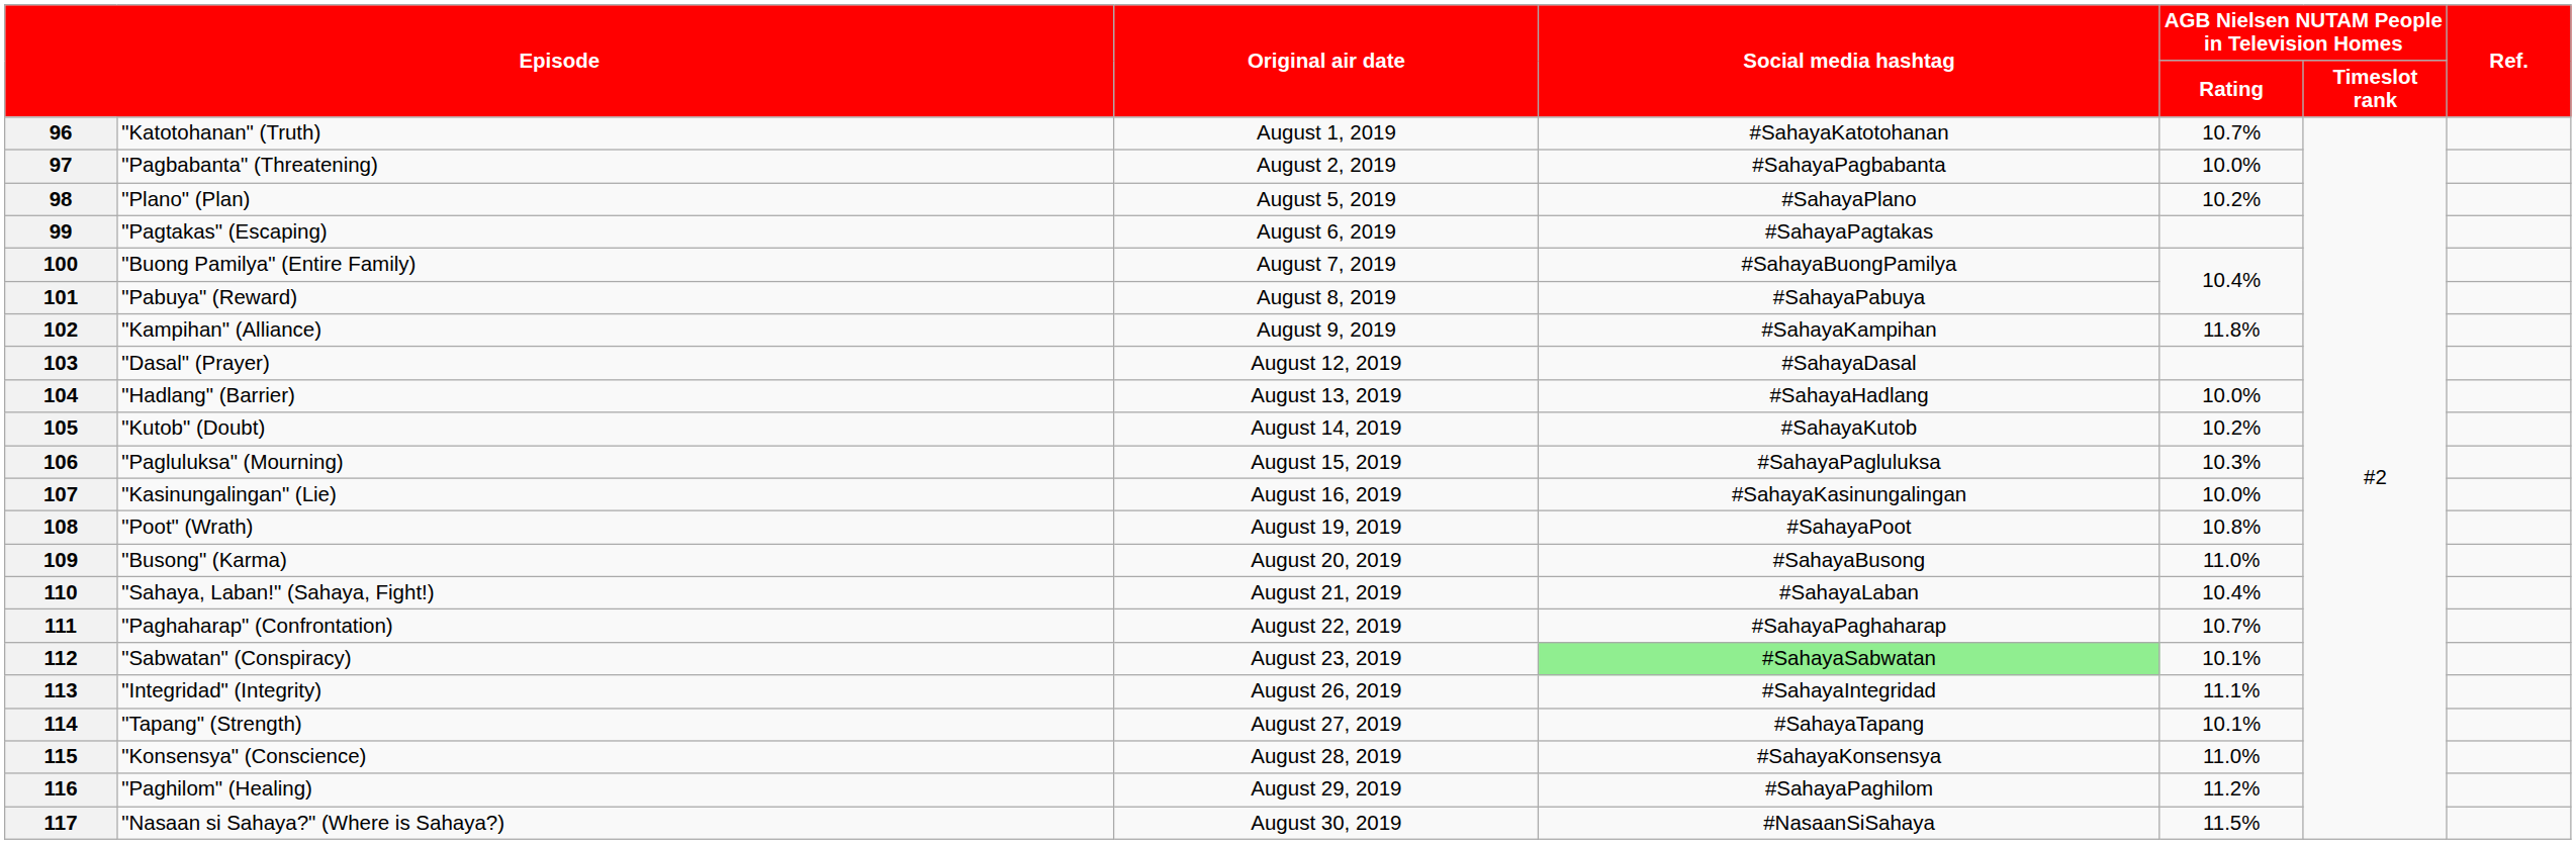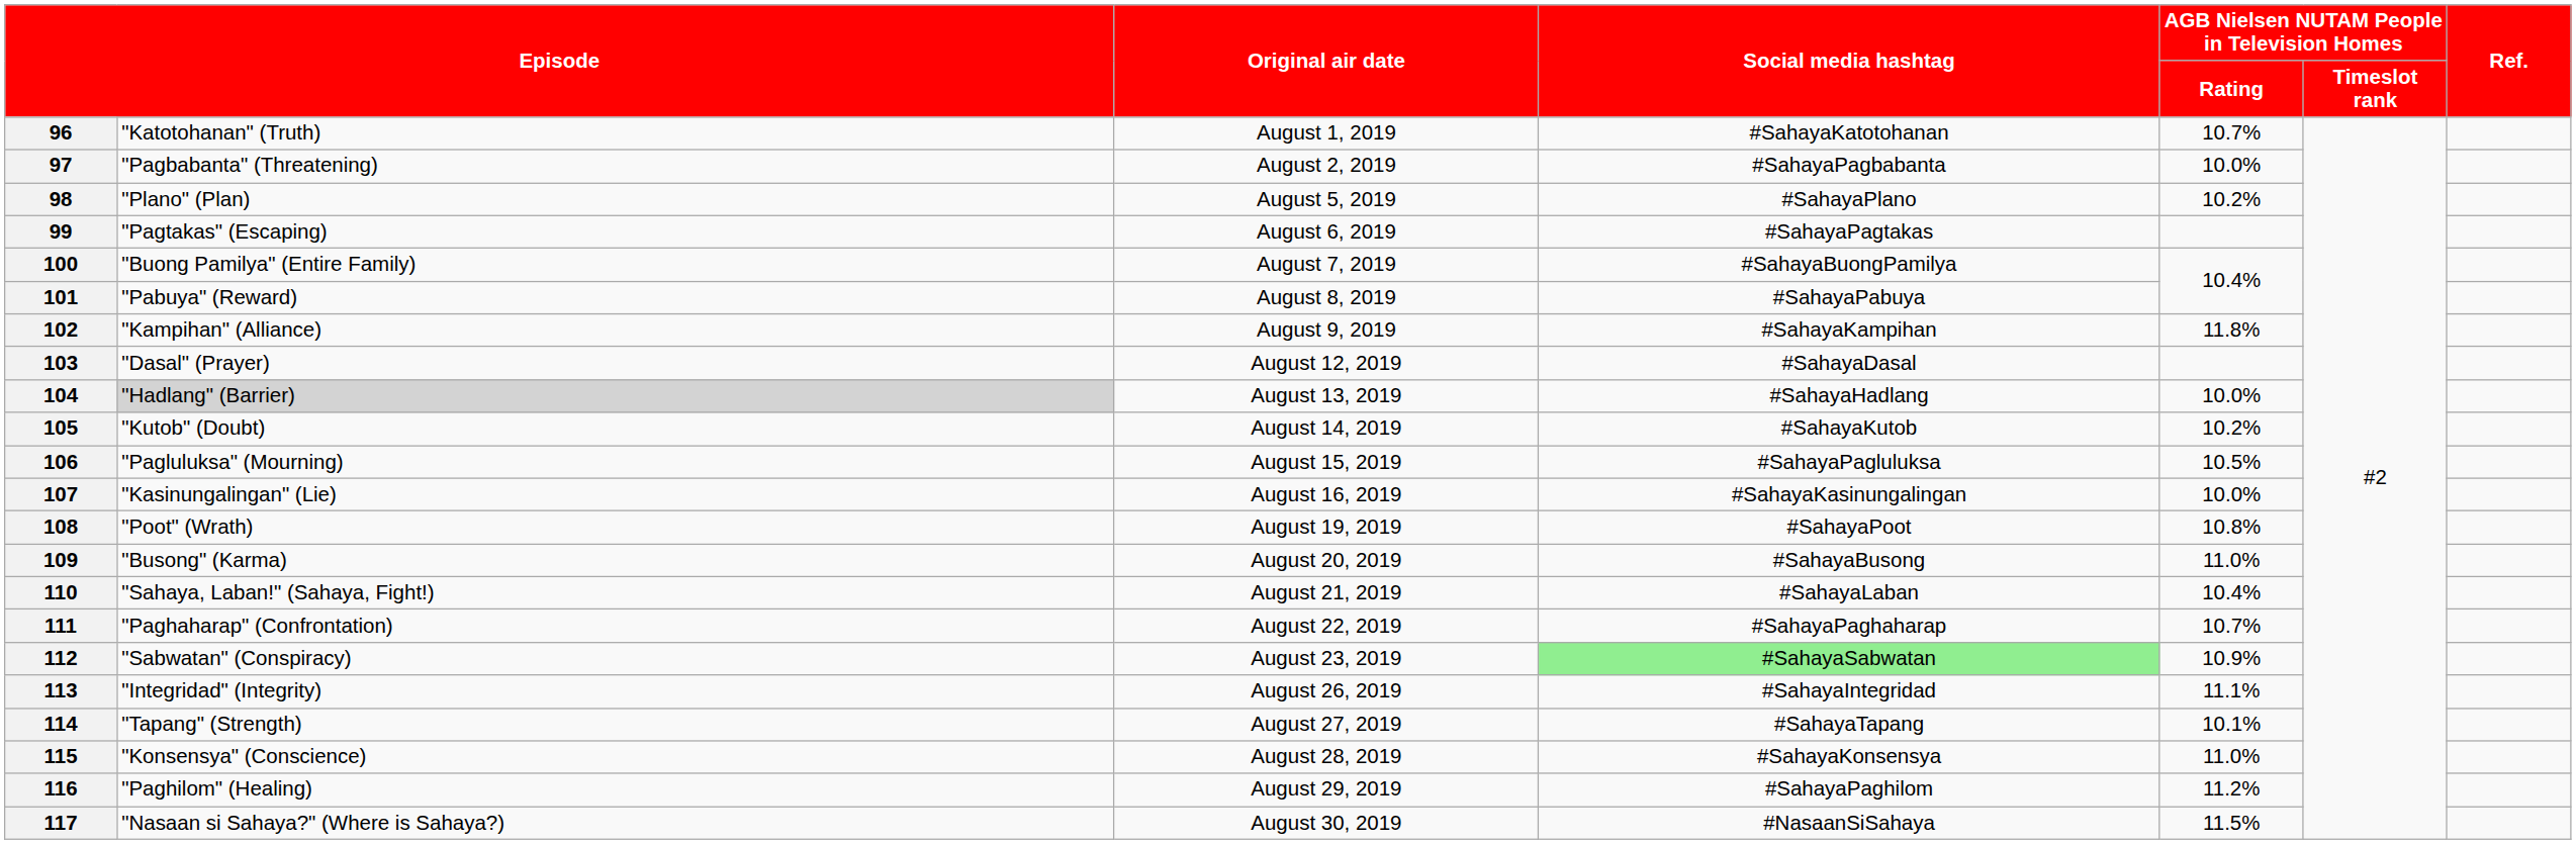104 | column 2: no background -> lightgrey background
106 | AGB Nielsen NUTAM People in Television Homes / Rating: 10.3% -> 10.5%
112 | AGB Nielsen NUTAM People in Television Homes / Rating: 10.1% -> 10.9%
